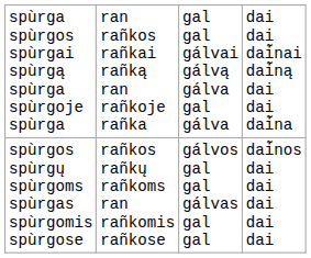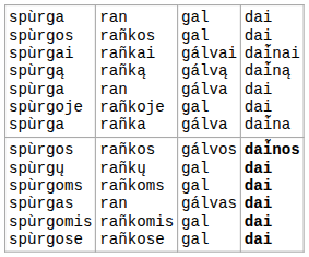spùrgos spùrgų spùrgoms spùrgas spùrgomis spùrgose | column 4: normal -> bold
